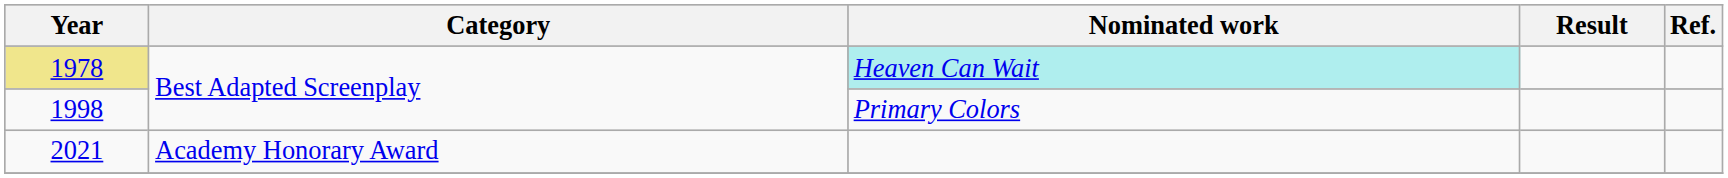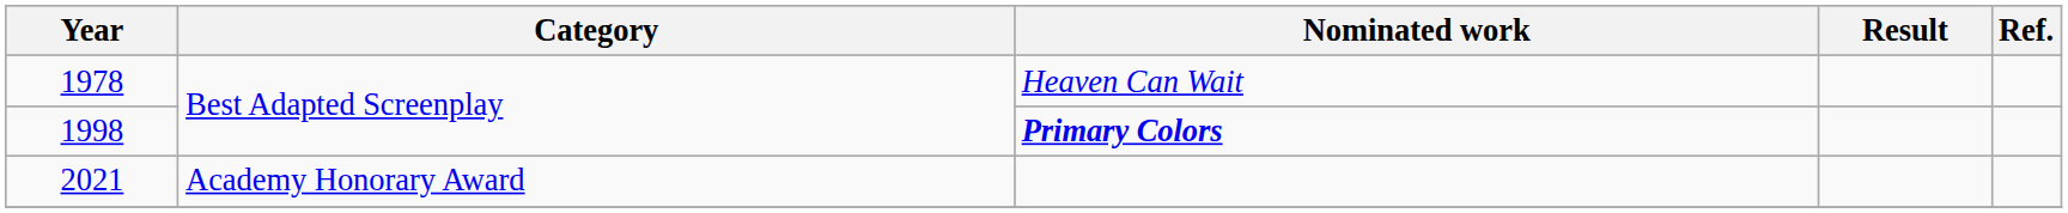Heaven Can Wait | Year: khaki background -> no background
Heaven Can Wait | Nominated work: paleturquoise background -> no background
Primary Colors | Nominated work: normal -> bold
